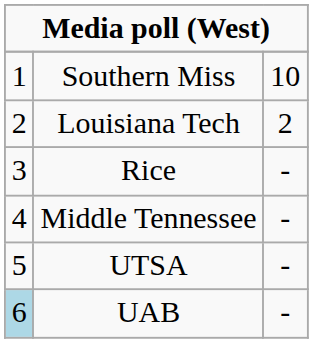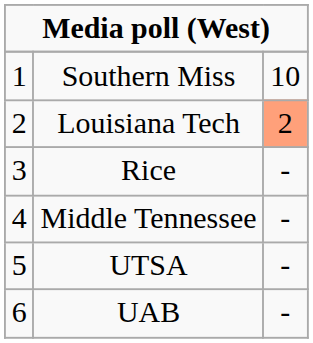Louisiana Tech | column 3: no background -> lightsalmon background
UAB | column 1: lightblue background -> no background
